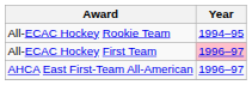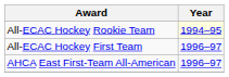row 2 | Year: no background -> lightyellow background
row 3 | Year: pink background -> no background
